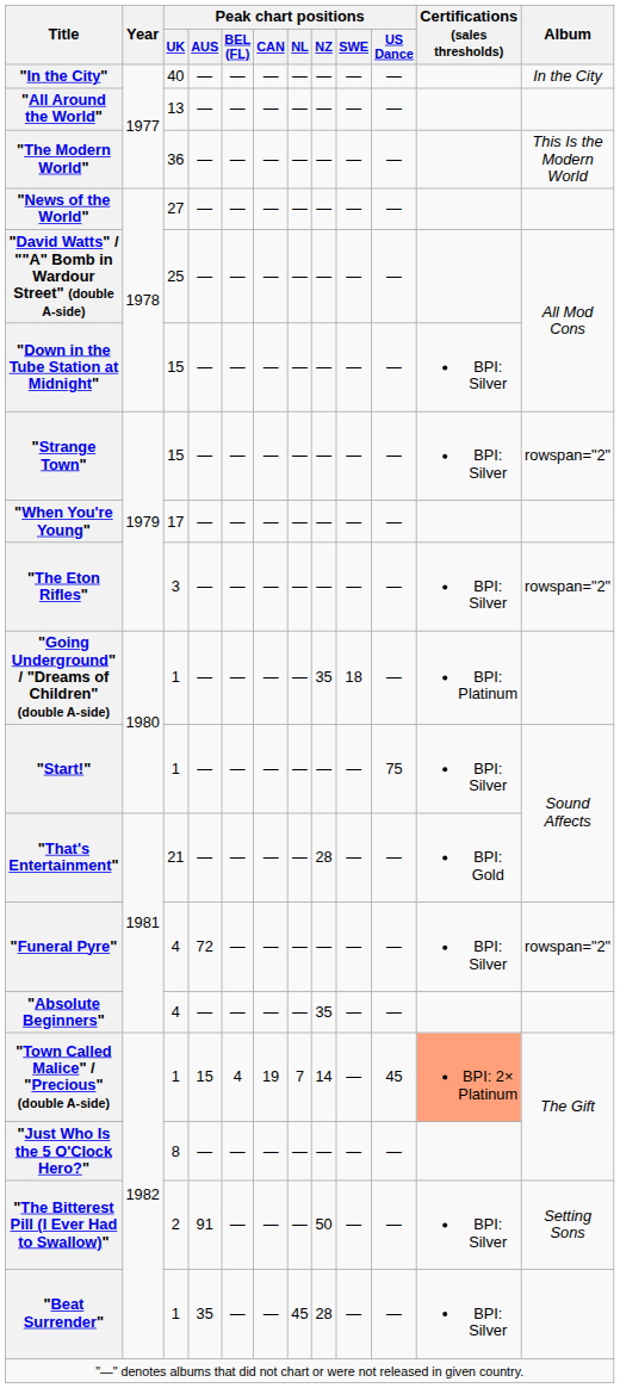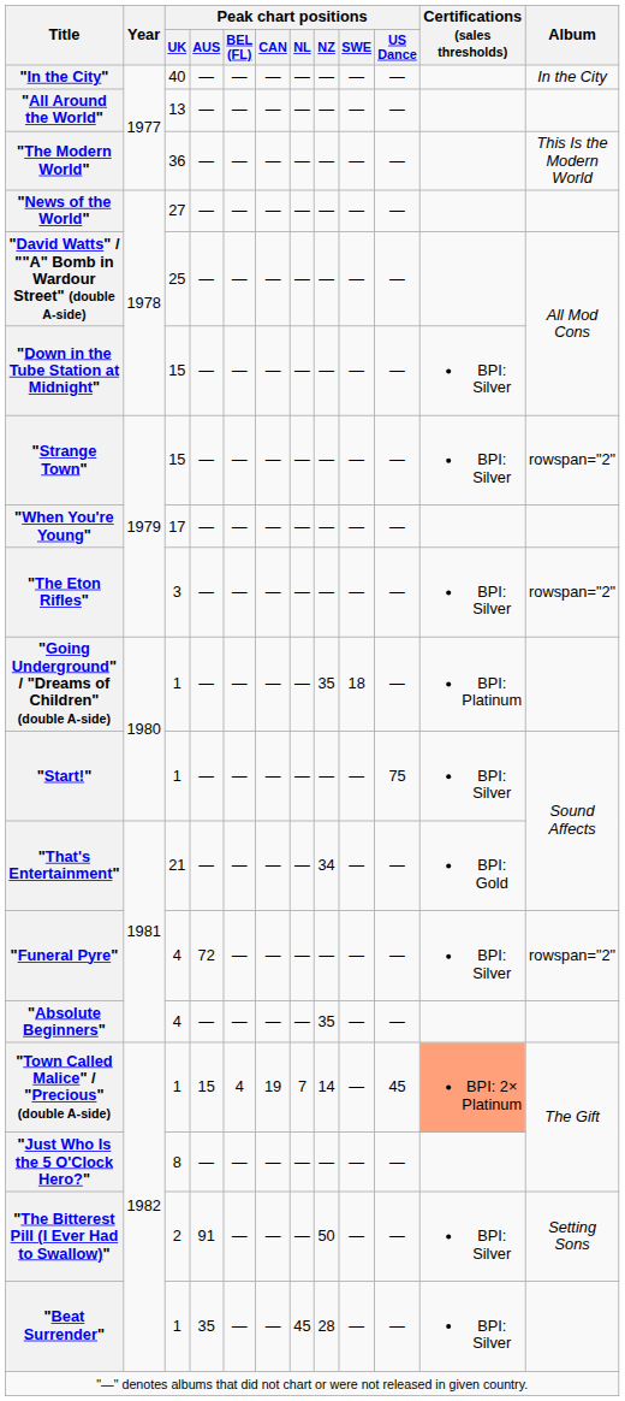"That's Entertainment" | Peak chart positions / NZ: 28 -> 34
